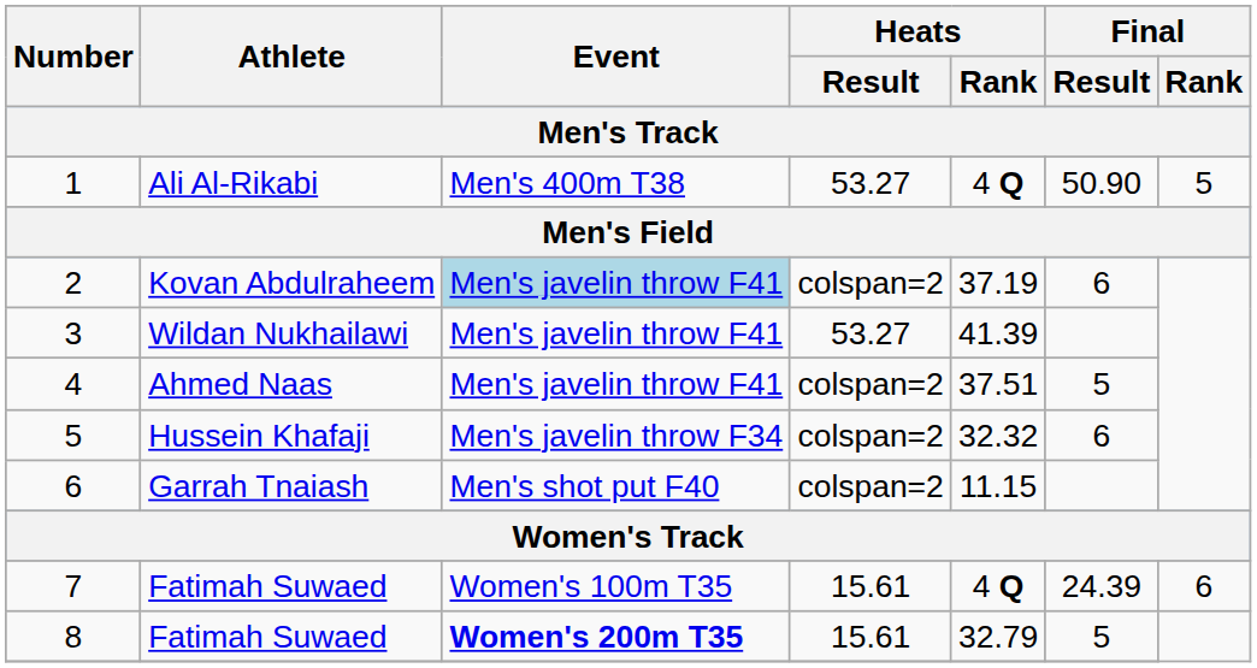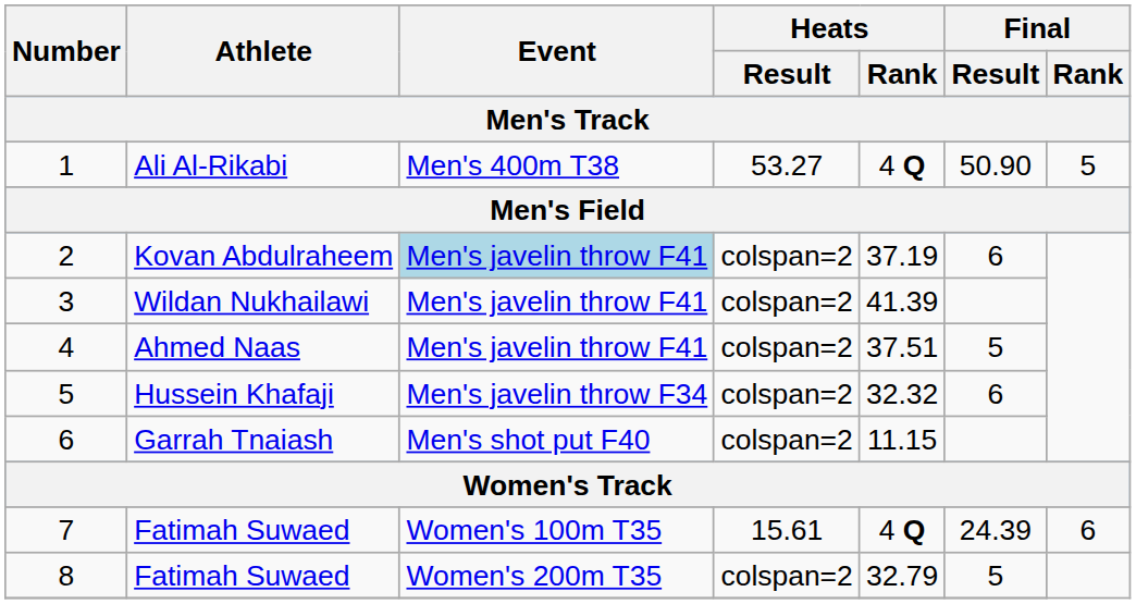3 | Heats / Result / Men's Track: 53.27 -> colspan=2
8 | Event / Men's Track: bold -> normal
8 | Heats / Result / Men's Track: 15.61 -> colspan=2
